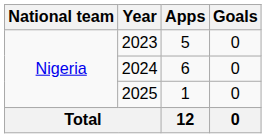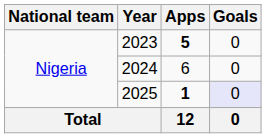2023 | Apps: normal -> bold
2025 | Apps: normal -> bold
2025 | Goals: no background -> lavender background
